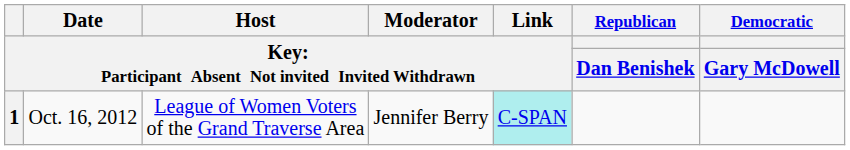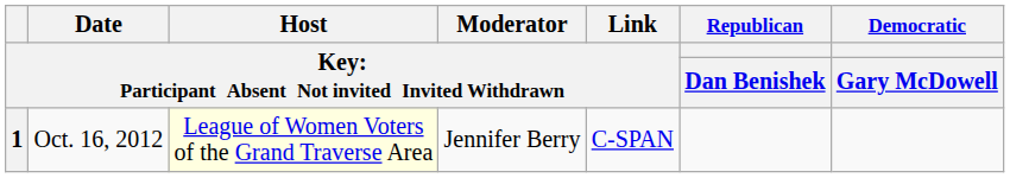1 | column 3: no background -> lightyellow background
1 | column 5: paleturquoise background -> no background
